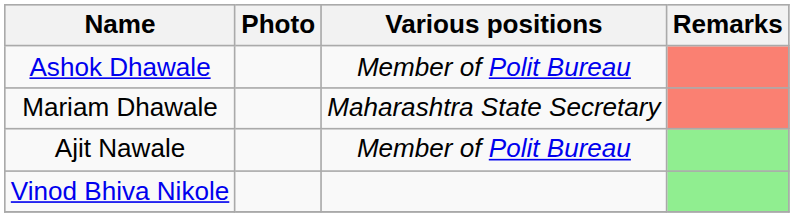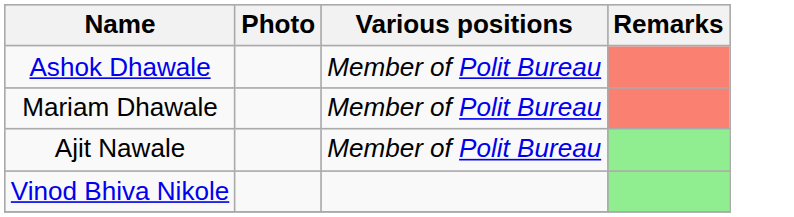Mariam Dhawale | Various positions: Maharashtra State Secretary -> Member of Polit Bureau
